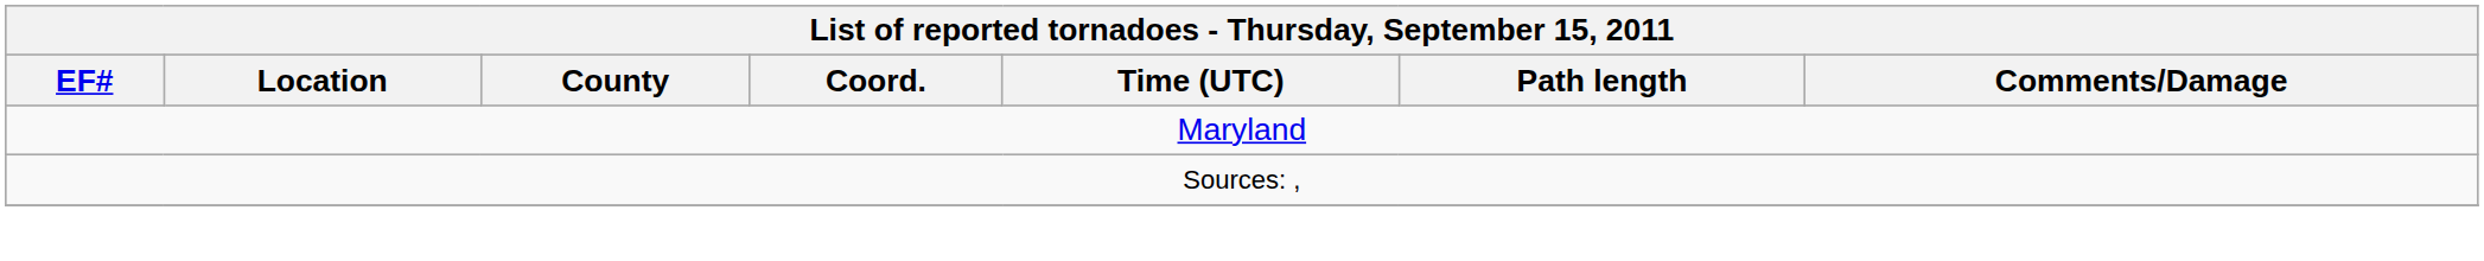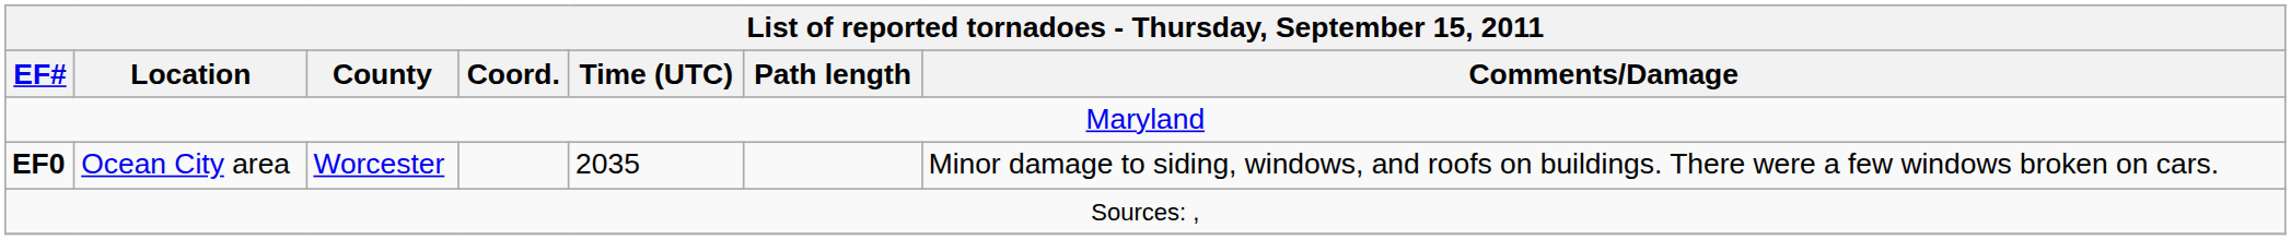+ row: EF0 | Ocean City area | Worcester | 2035 | Minor damage to siding, windows, and roofs on buildings. There were a few windows broken on cars.
